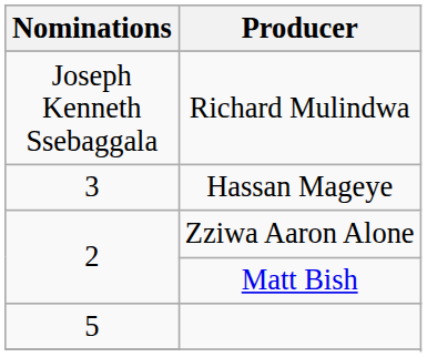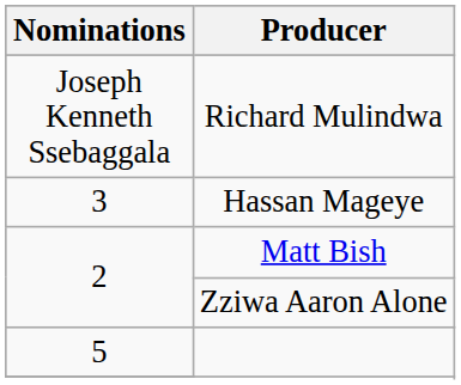row 4 | Producer: Zziwa Aaron Alone -> Matt Bish
row 5 | Producer: Matt Bish -> Zziwa Aaron Alone
